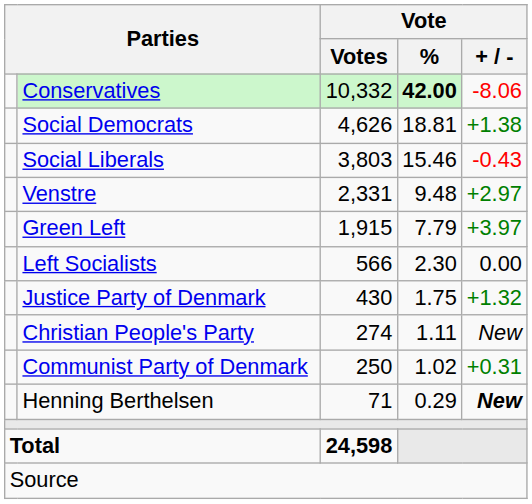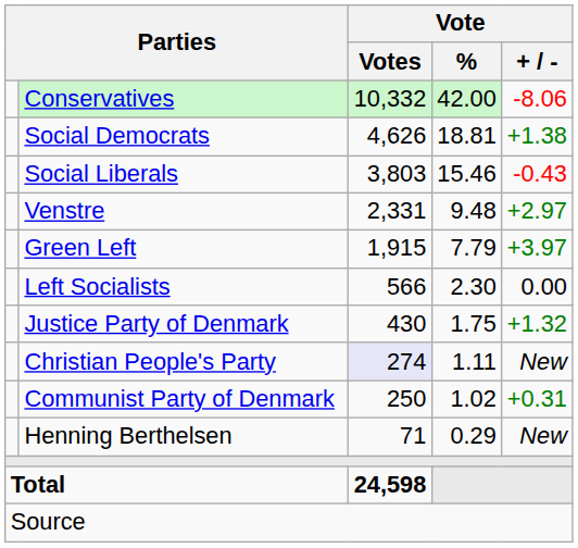Conservatives | Vote / %: bold -> normal
Christian People's Party | Vote / Votes: no background -> lavender background
Henning Berthelsen | Vote / + / -: bold -> normal
